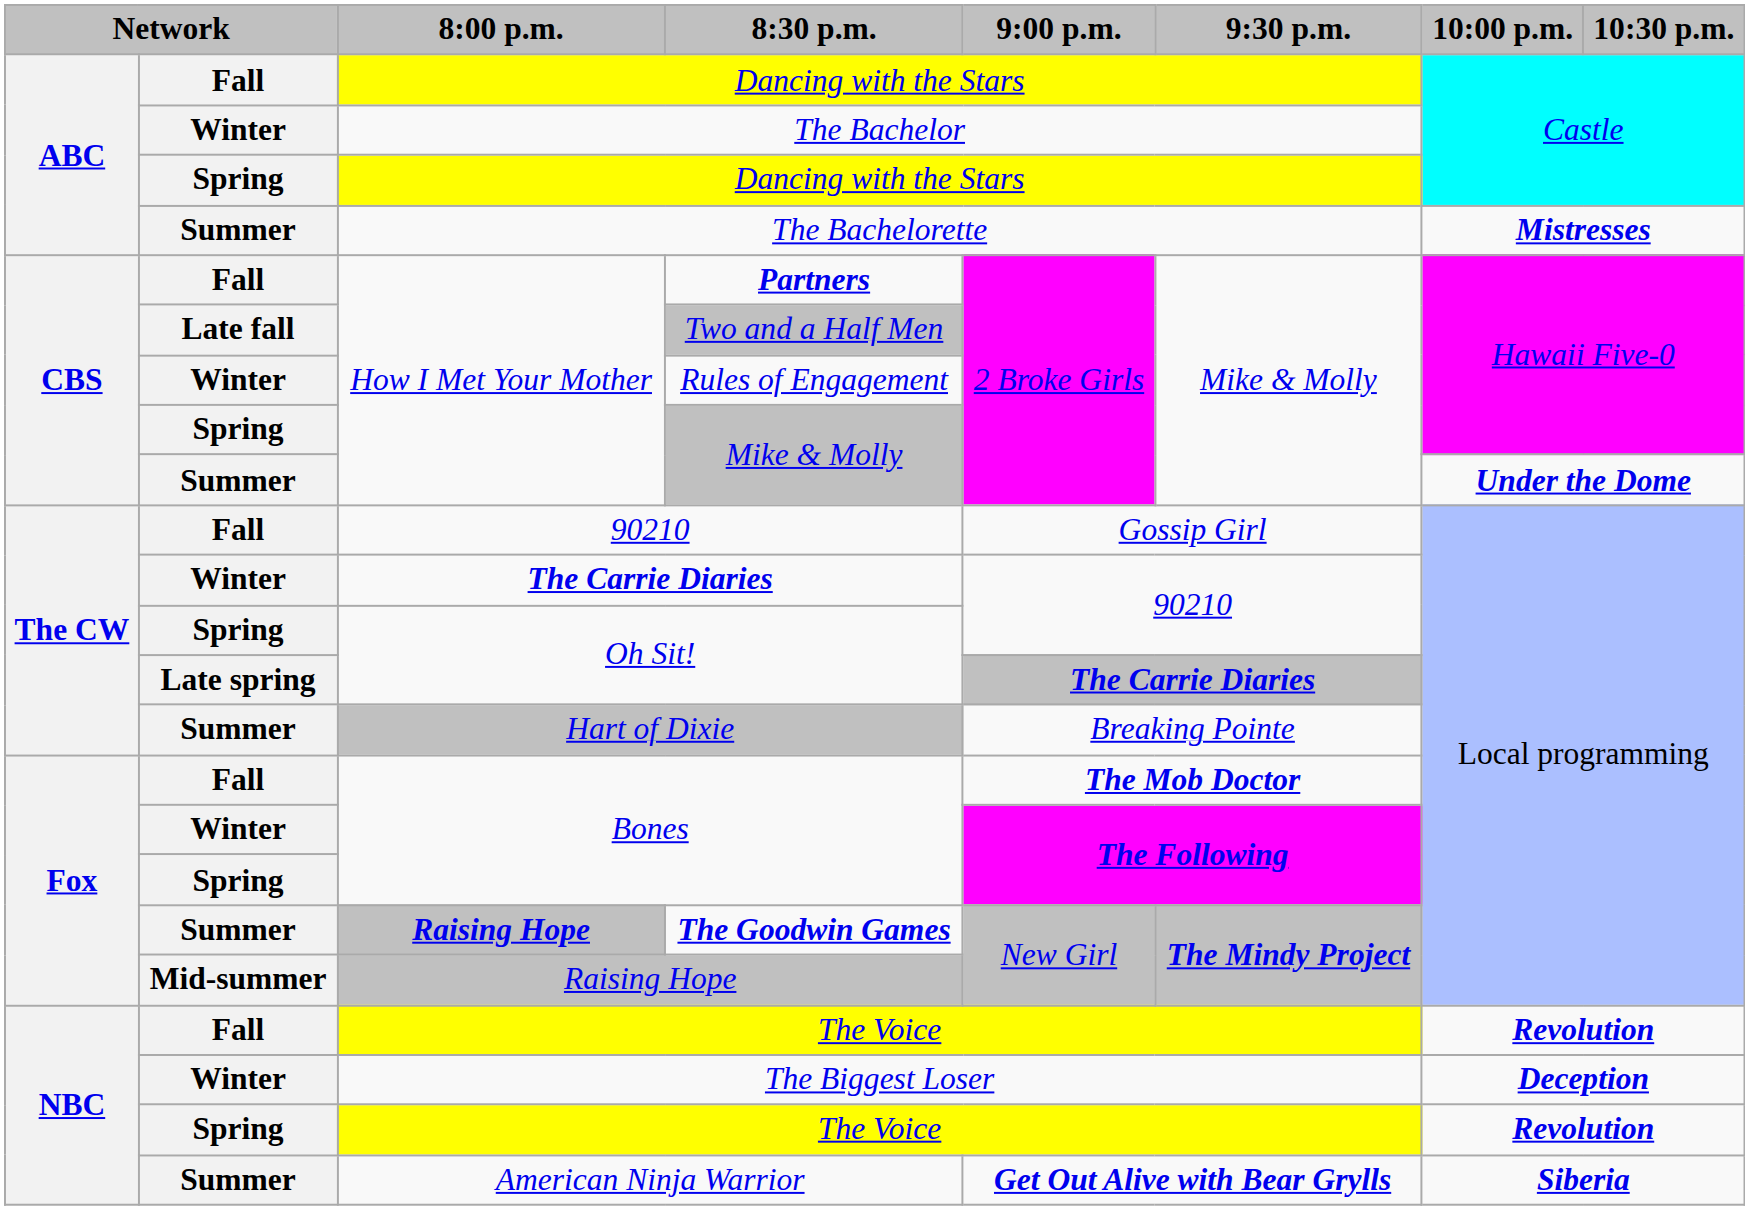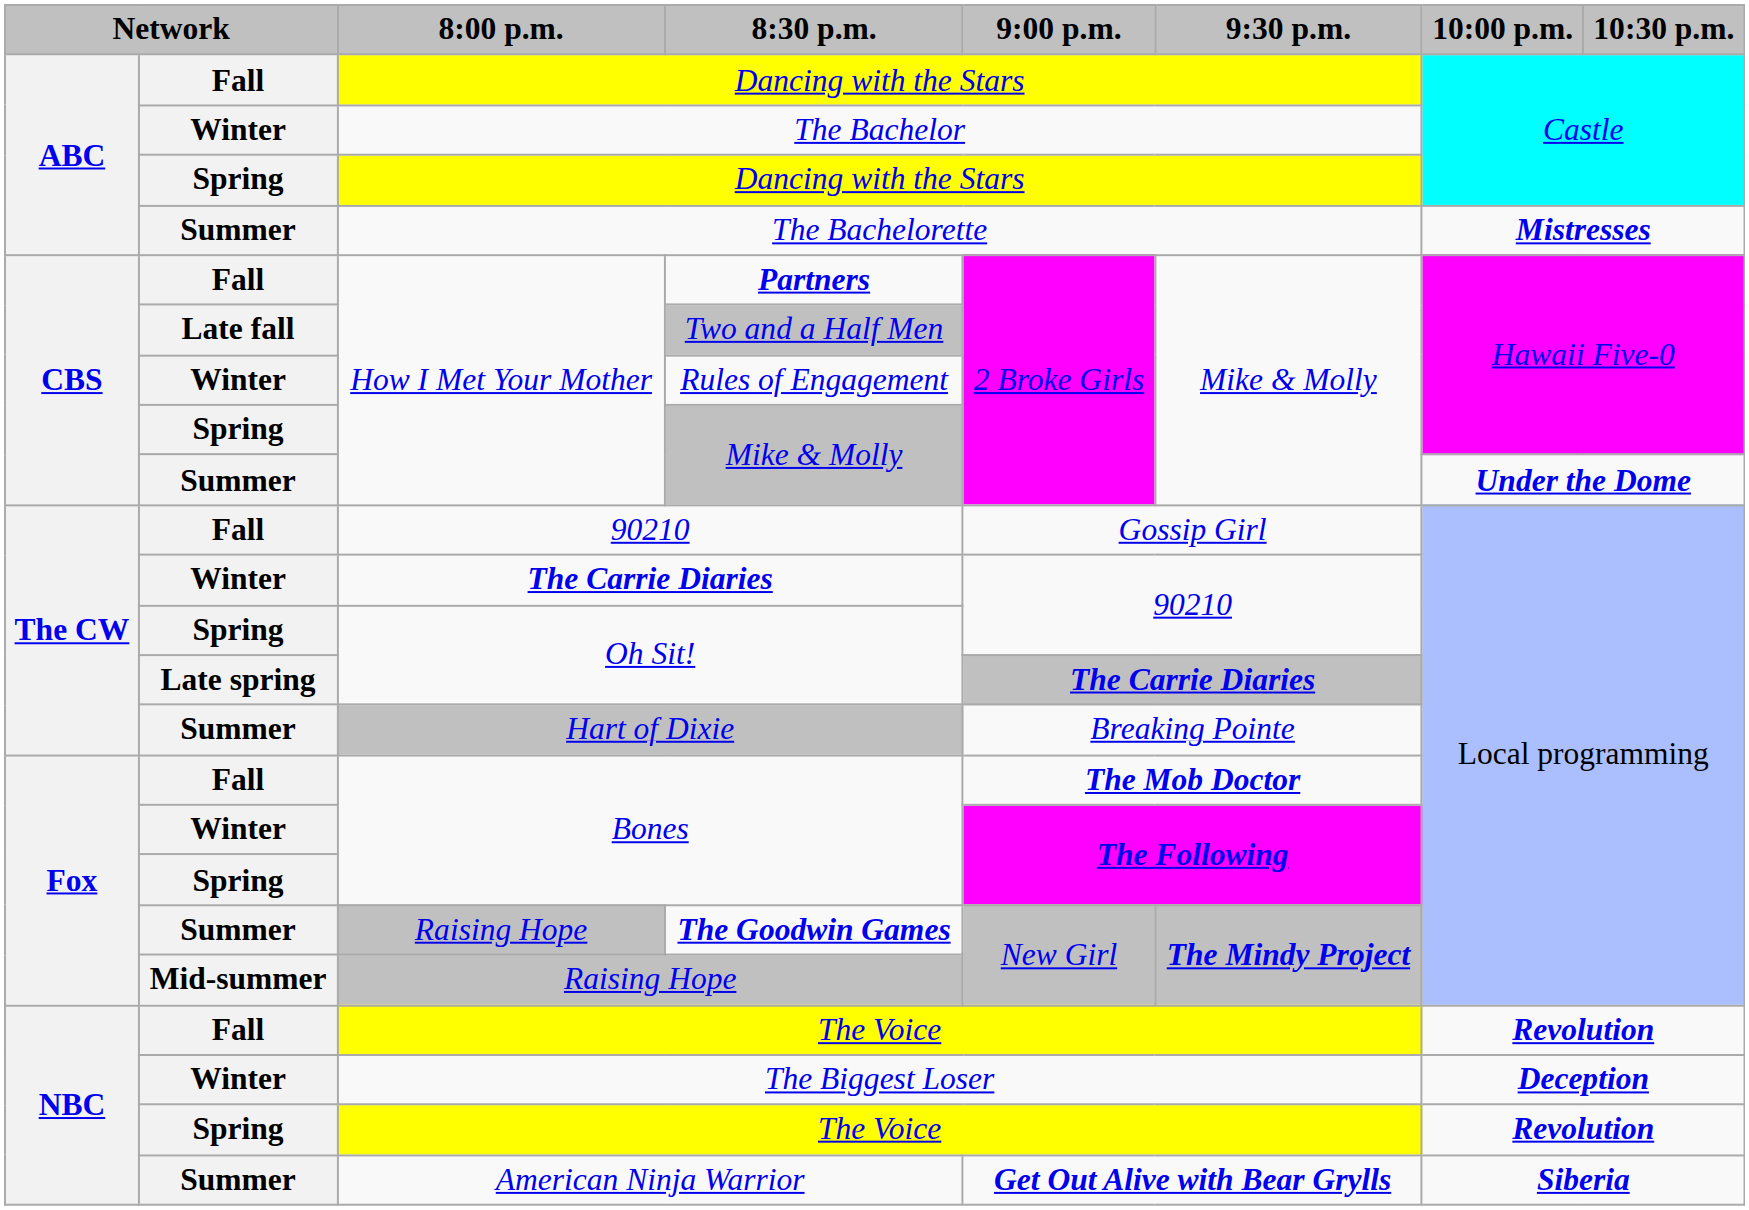The Goodwin Games | 8:00 p.m.: bold -> normal
